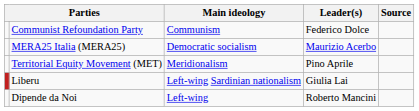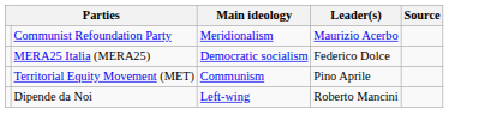Communist Refoundation Party | Main ideology: Communism -> Meridionalism
Communist Refoundation Party | Leader(s): Federico Dolce -> Maurizio Acerbo
MERA25 Italia (MERA25) | Leader(s): Maurizio Acerbo -> Federico Dolce
Territorial Equity Movement (MET) | Main ideology: Meridionalism -> Communism
- row: Liberu | Left-wing Sardinian nationalism | Giulia Lai
